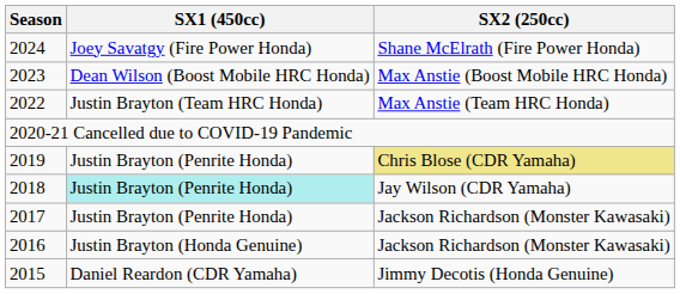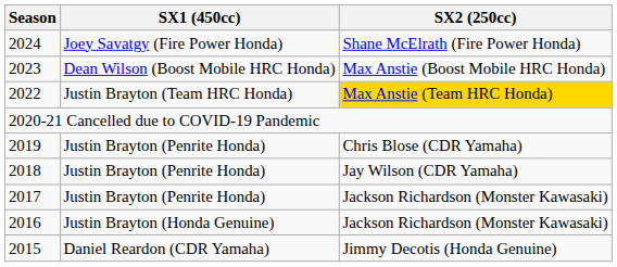2022 | SX2 (250cc): no background -> gold background
2019 | SX2 (250cc): khaki background -> no background
2018 | SX1 (450cc): paleturquoise background -> no background
